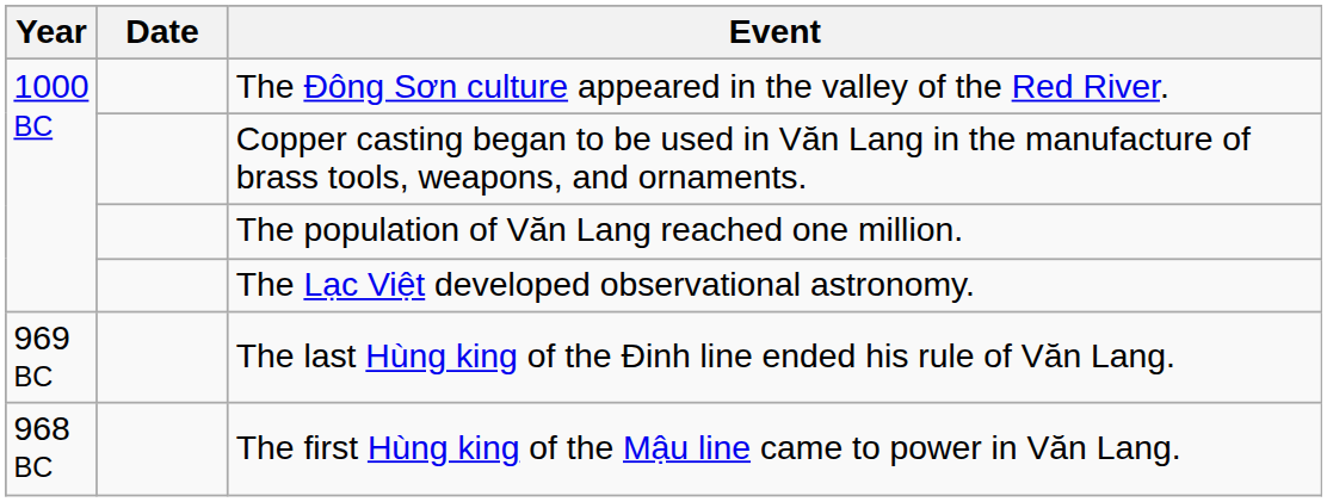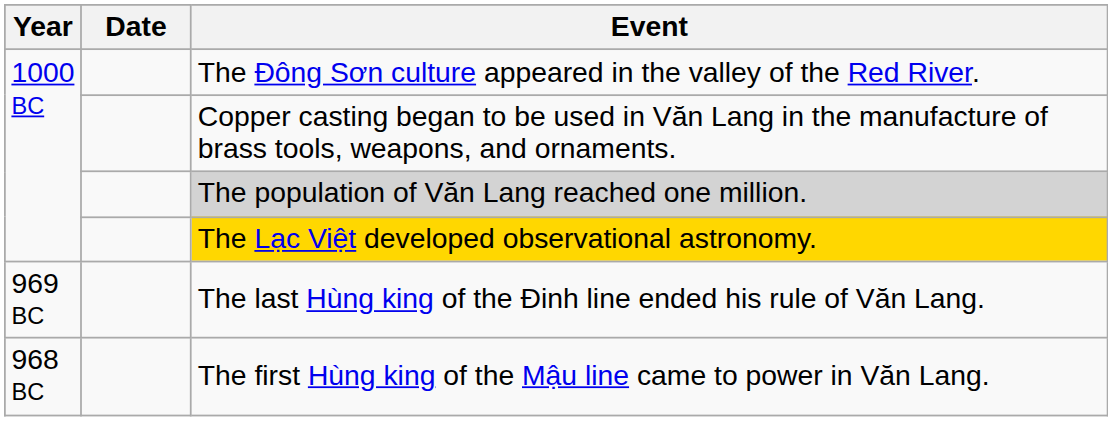The population of Văn Lang reached one million. | Event: no background -> lightgrey background
The Lạc Việt developed observational astronomy. | Event: no background -> gold background
